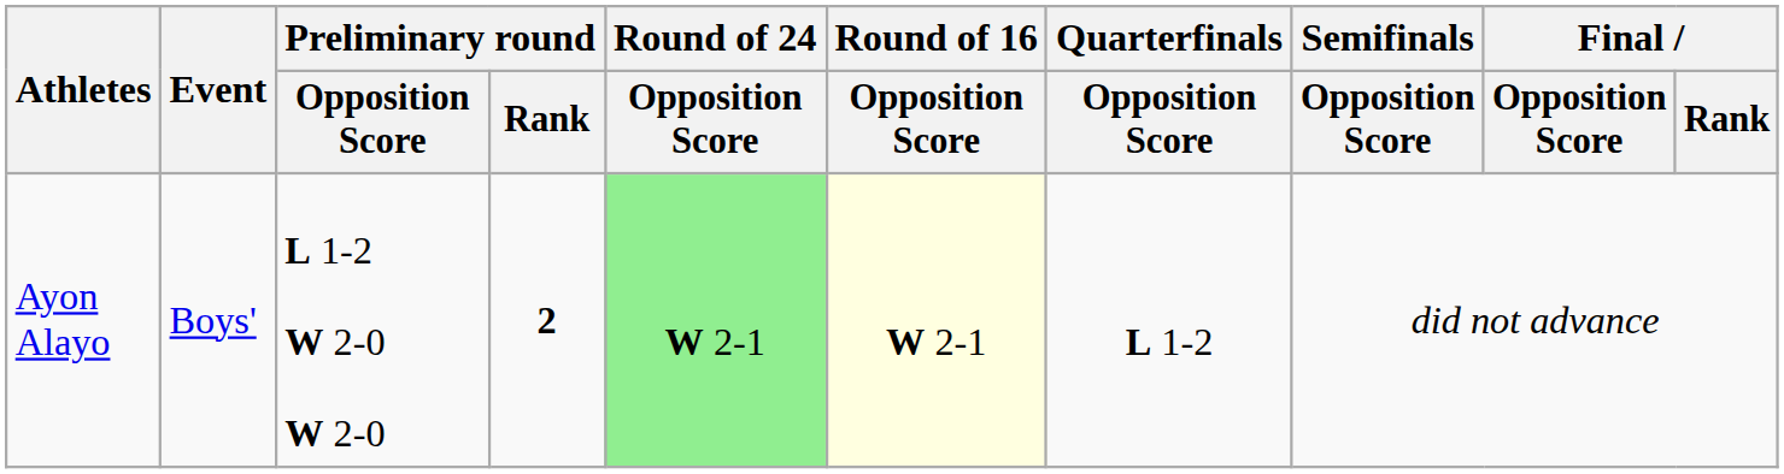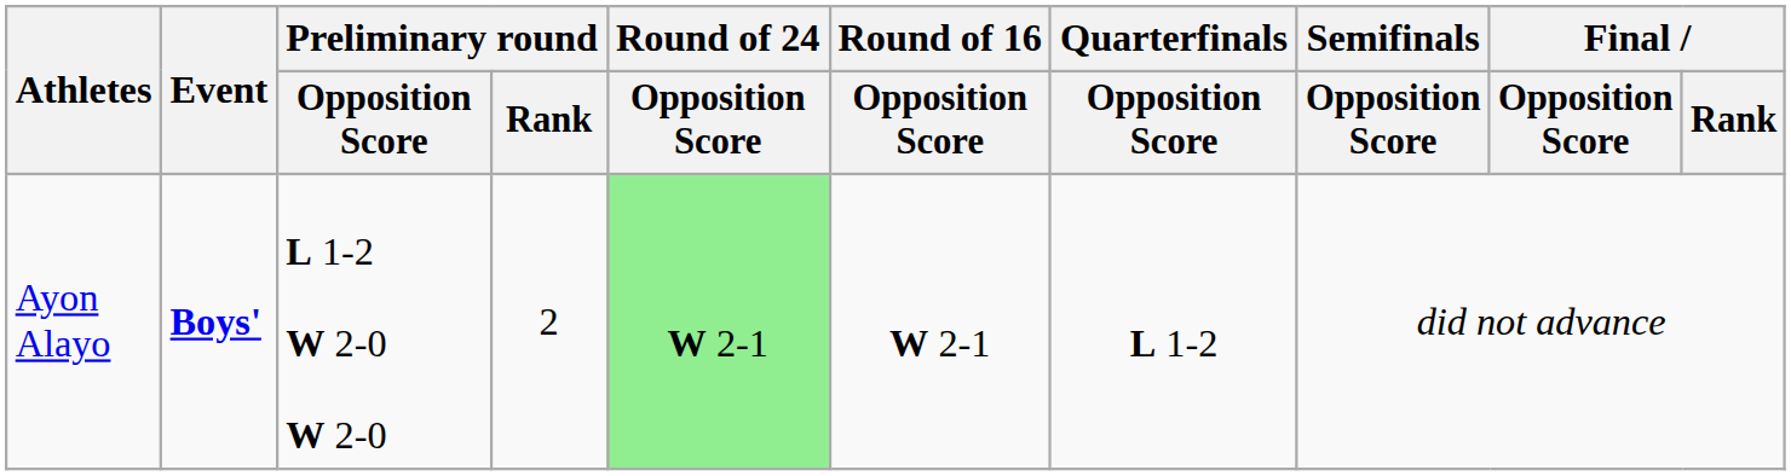Ayon Alayo | Event: normal -> bold
Ayon Alayo | Preliminary round / Rank: bold -> normal
Ayon Alayo | Round of 16 / Opposition Score: lightyellow background -> no background
